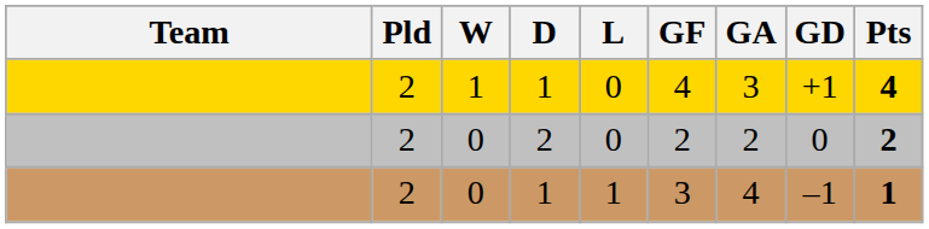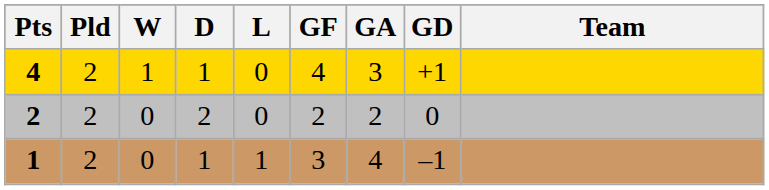columns swapped: Team <-> Pts
